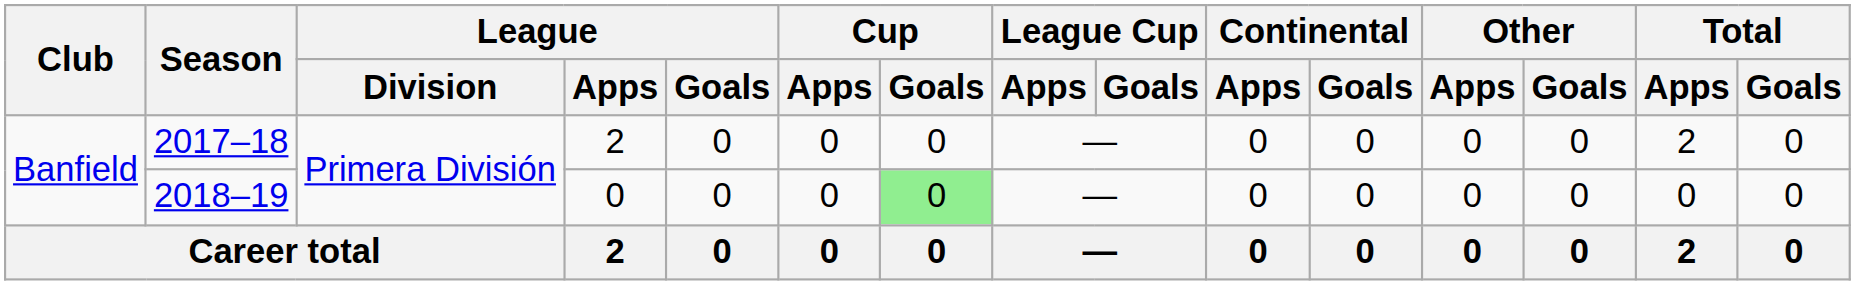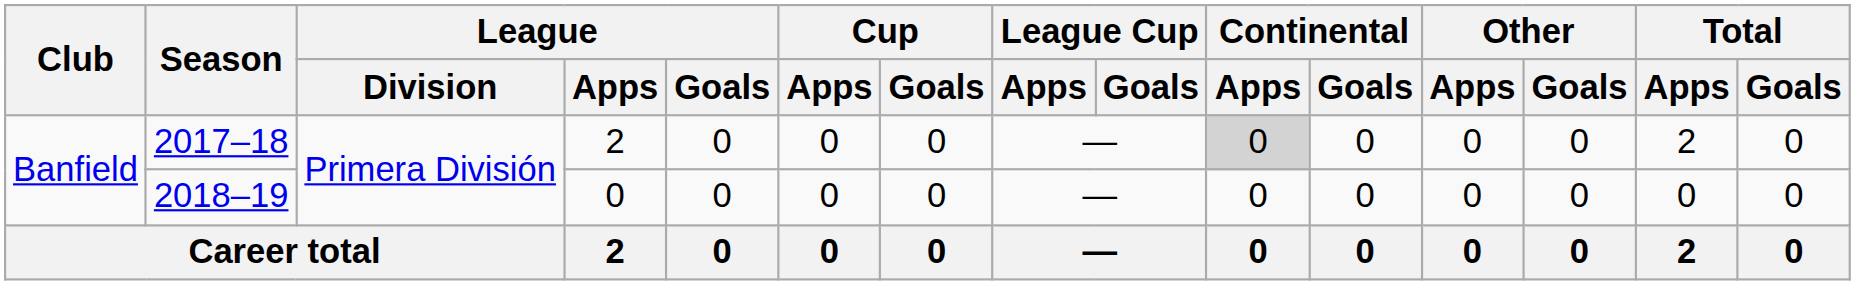2017–18 | Continental / Apps: no background -> lightgrey background
2018–19 | Cup / Goals: lightgreen background -> no background
